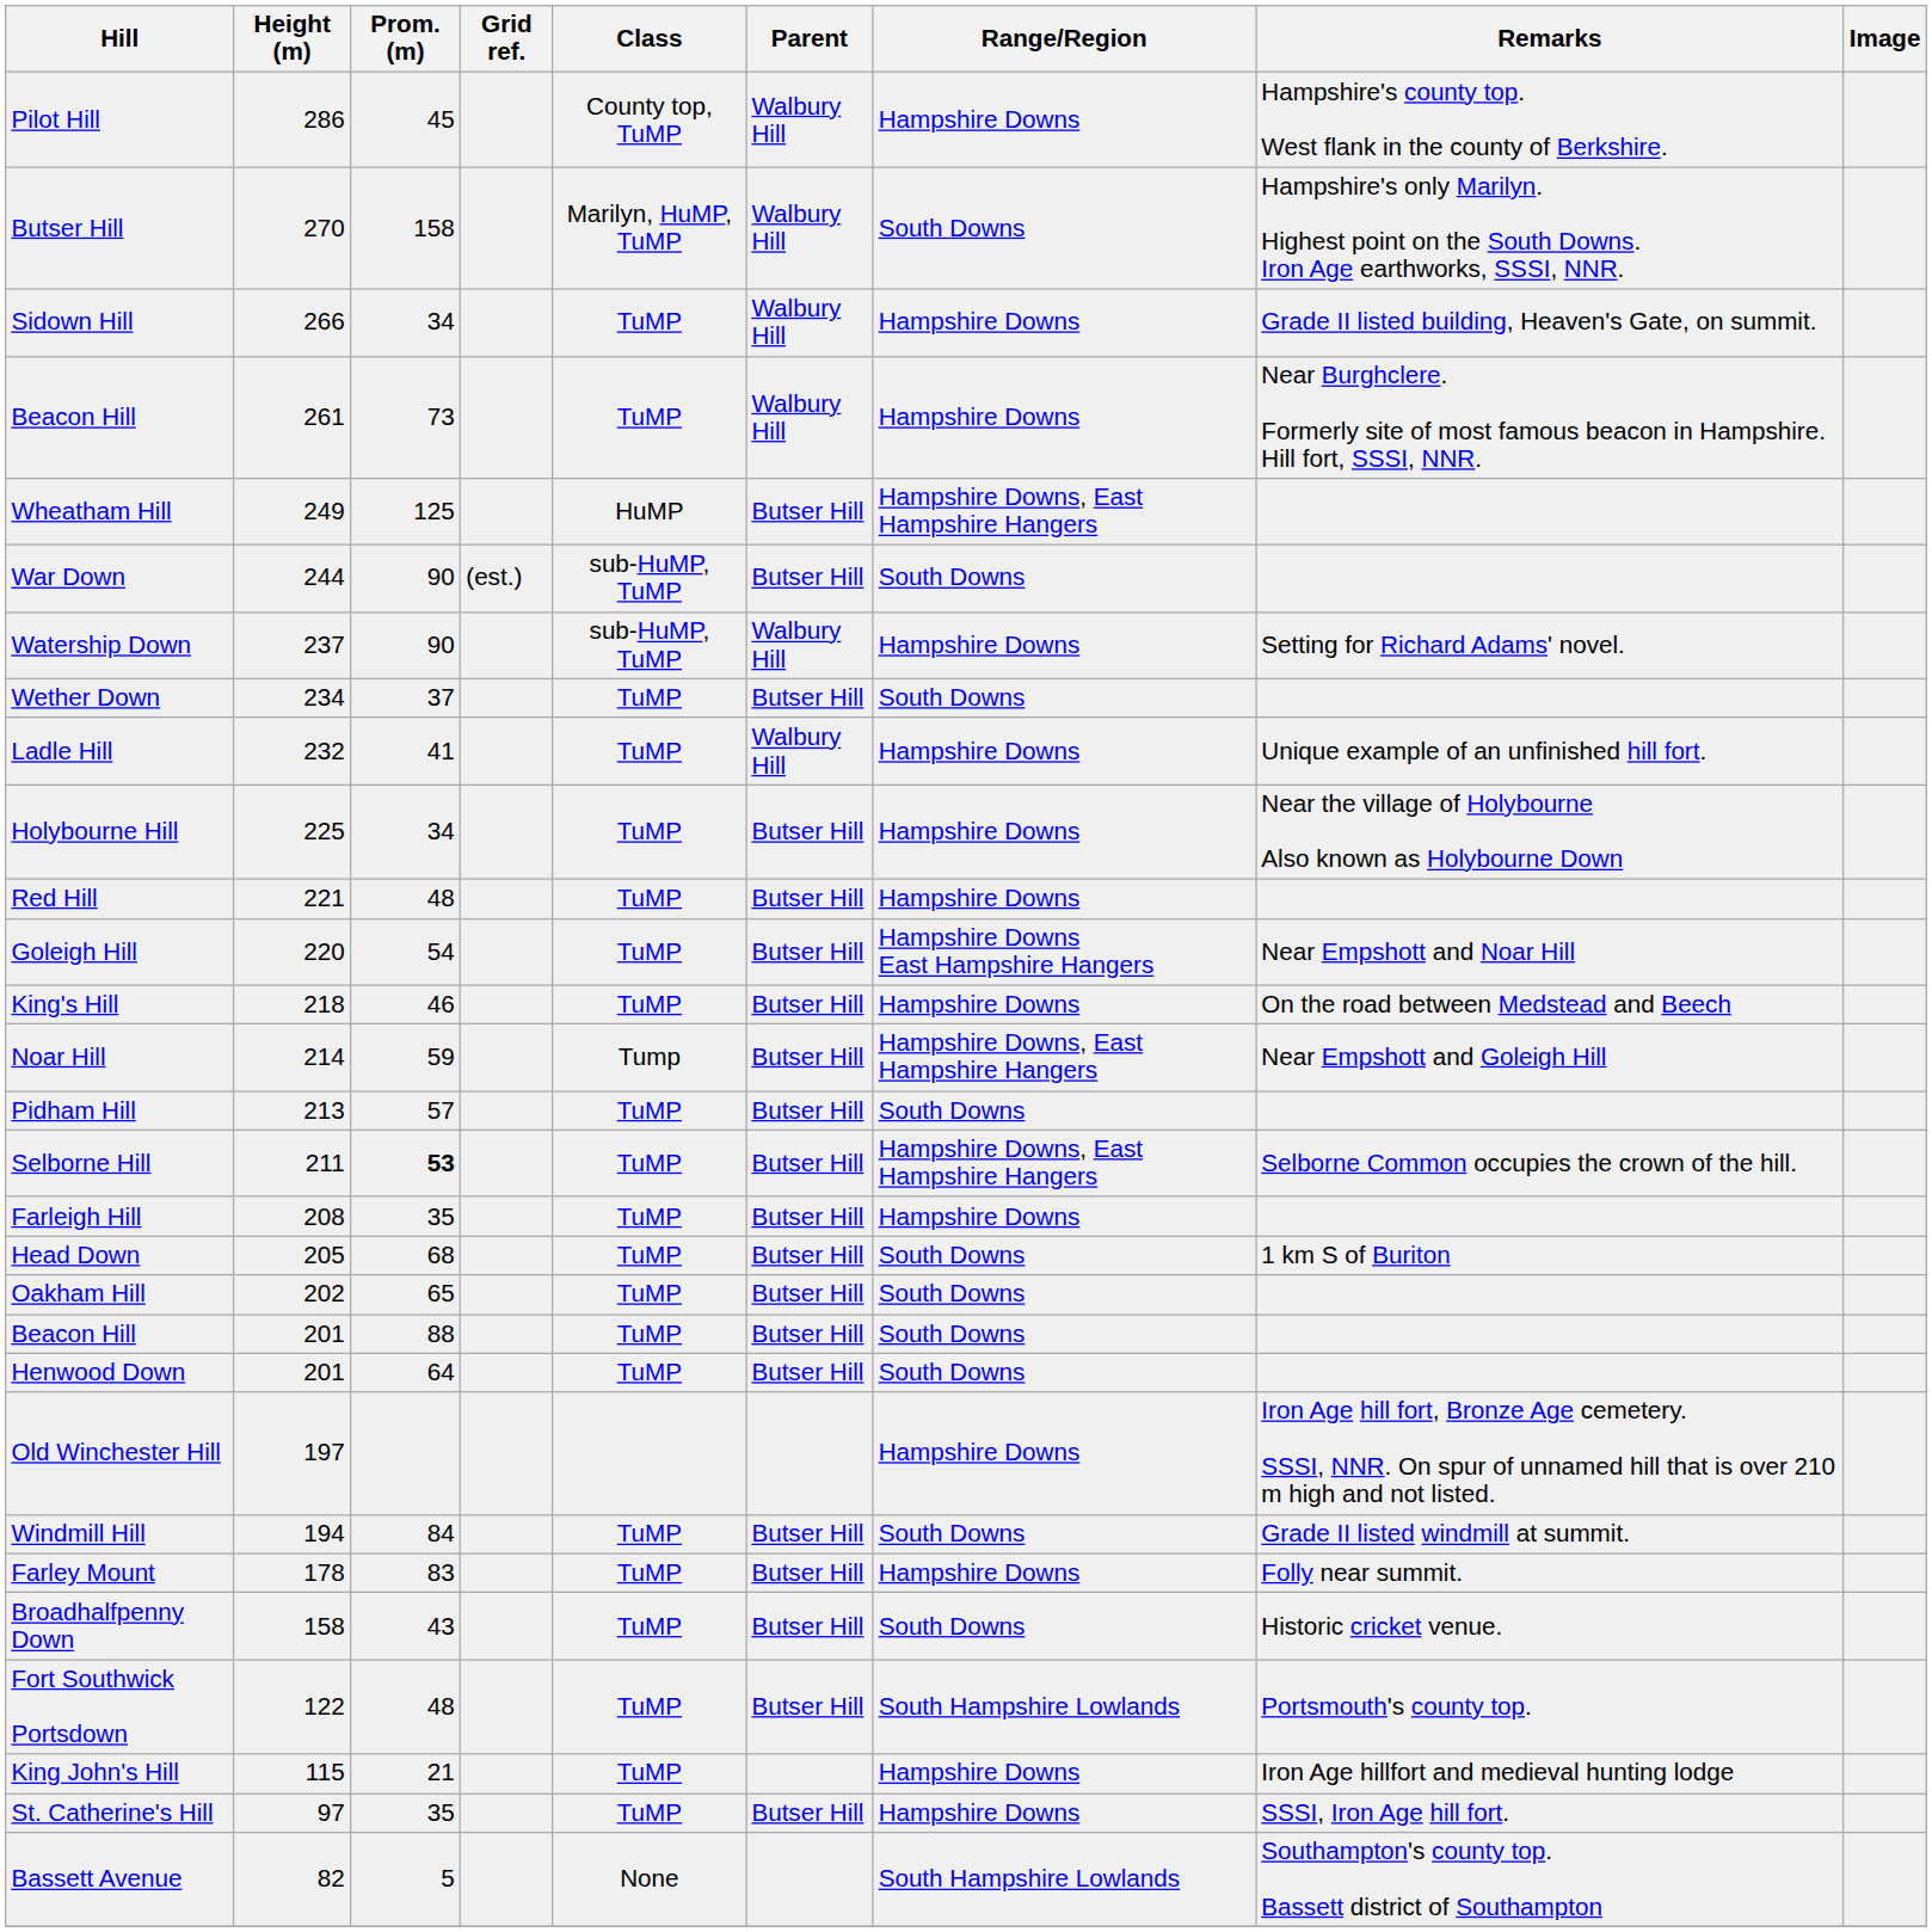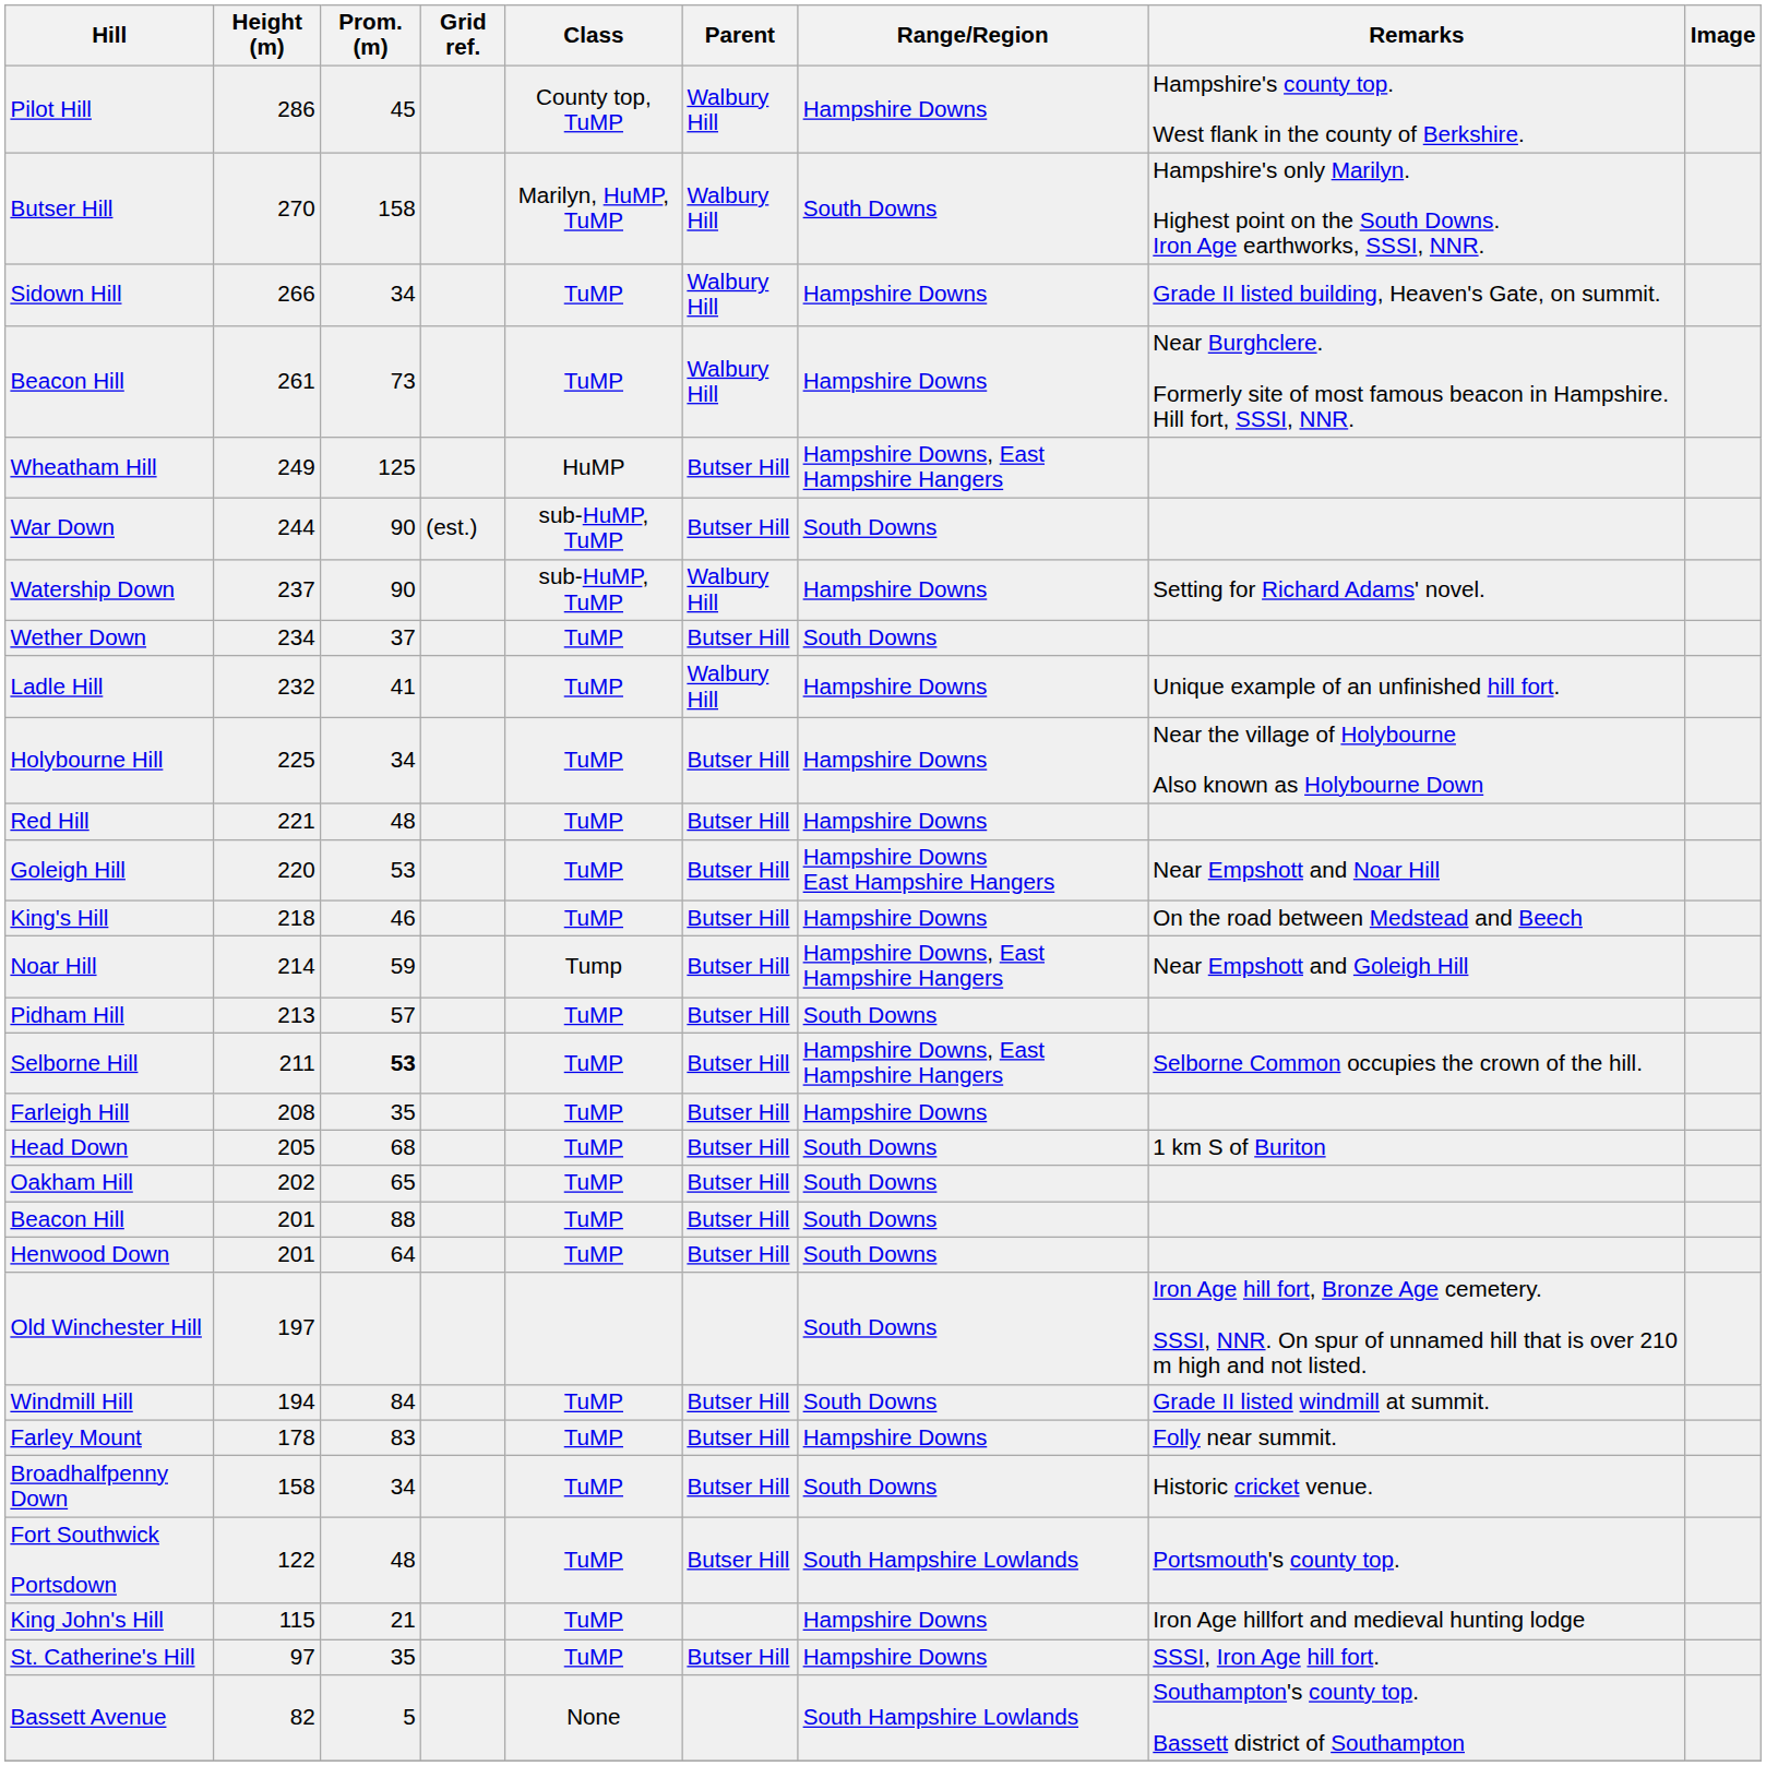Goleigh Hill | Prom. (m): 54 -> 53
Old Winchester Hill | Range/Region: Hampshire Downs -> South Downs
Broadhalfpenny Down | Prom. (m): 43 -> 34
